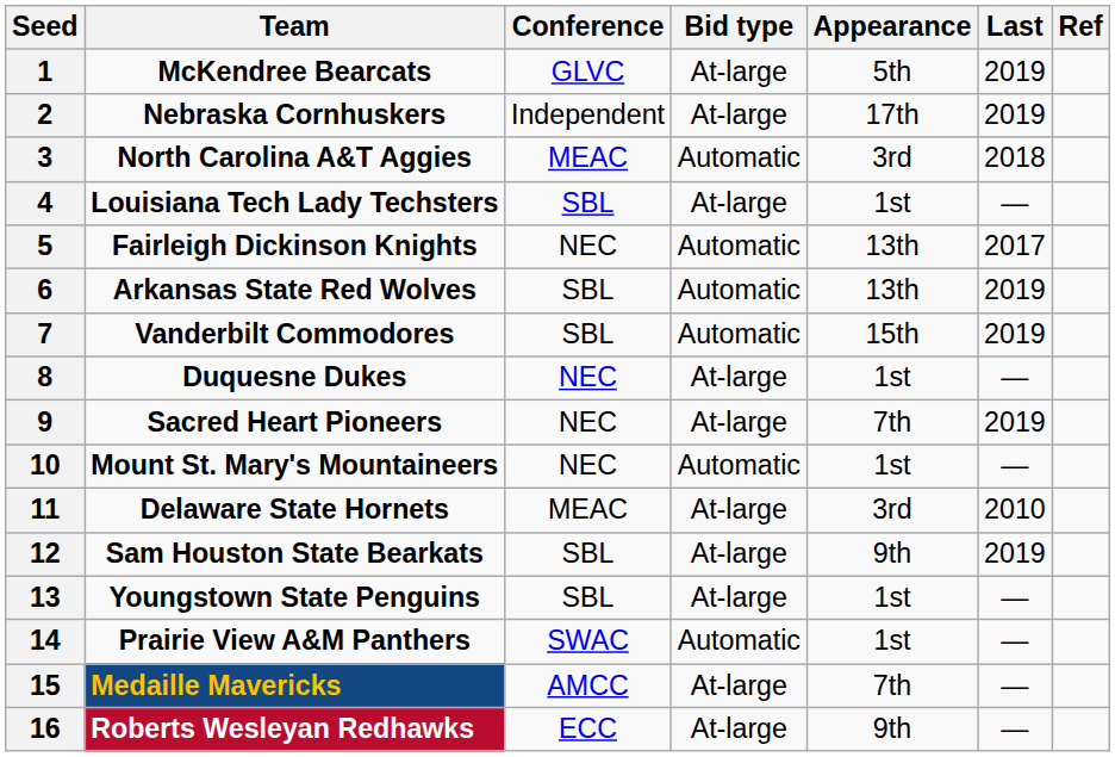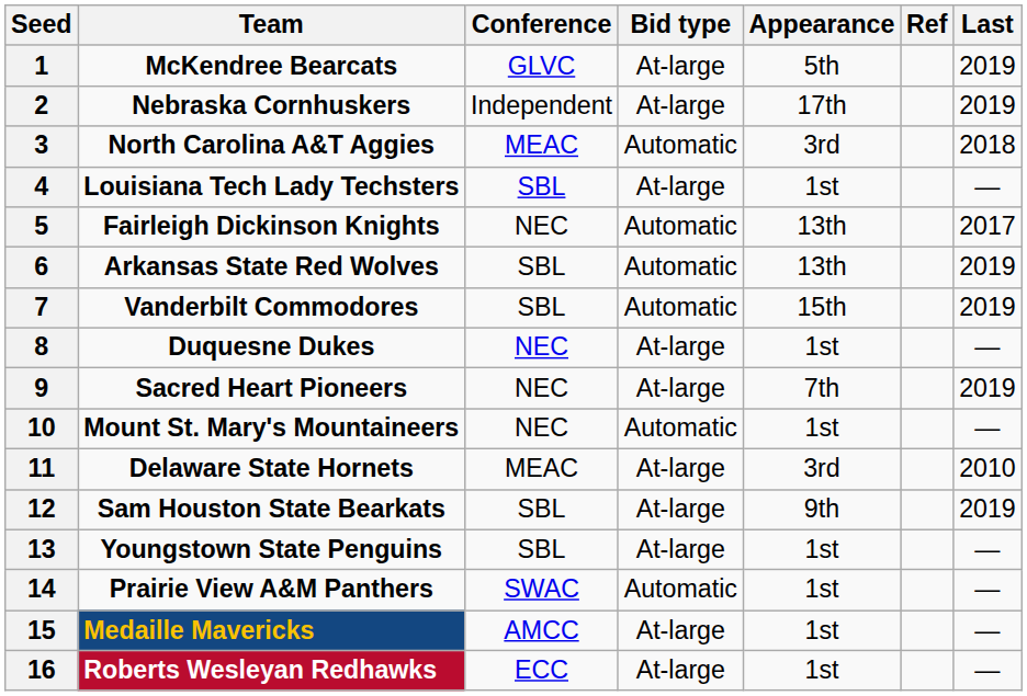columns swapped: Last <-> Ref
15 | Appearance: 7th -> 1st
16 | Appearance: 9th -> 1st
